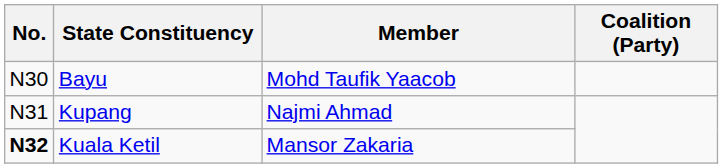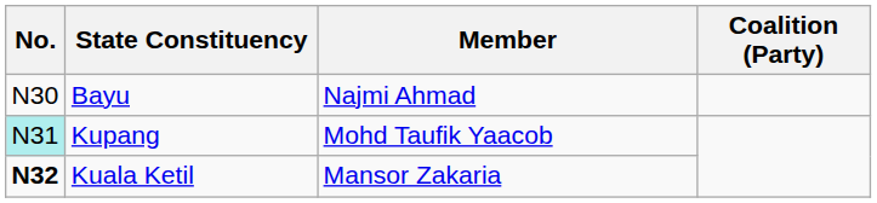Bayu | Member: Mohd Taufik Yaacob -> Najmi Ahmad
Kupang | No.: no background -> paleturquoise background
Kupang | Member: Najmi Ahmad -> Mohd Taufik Yaacob
